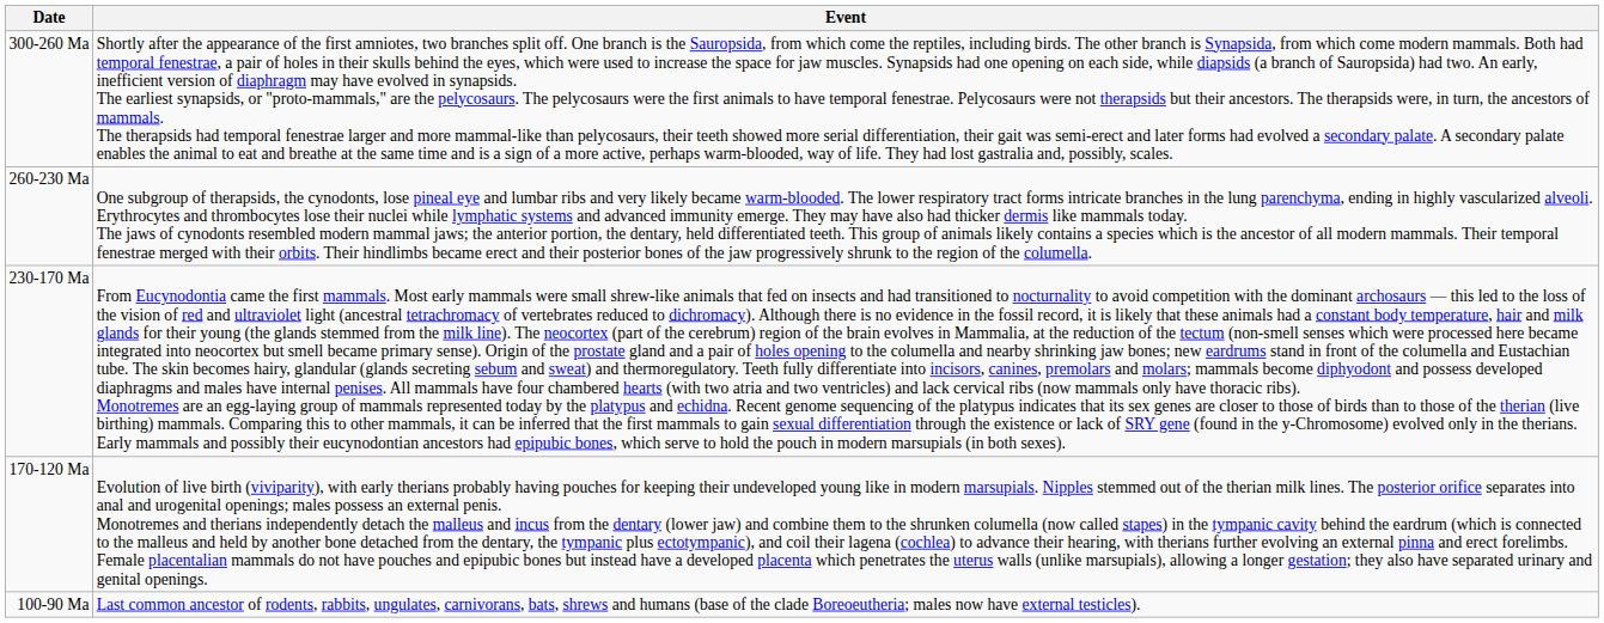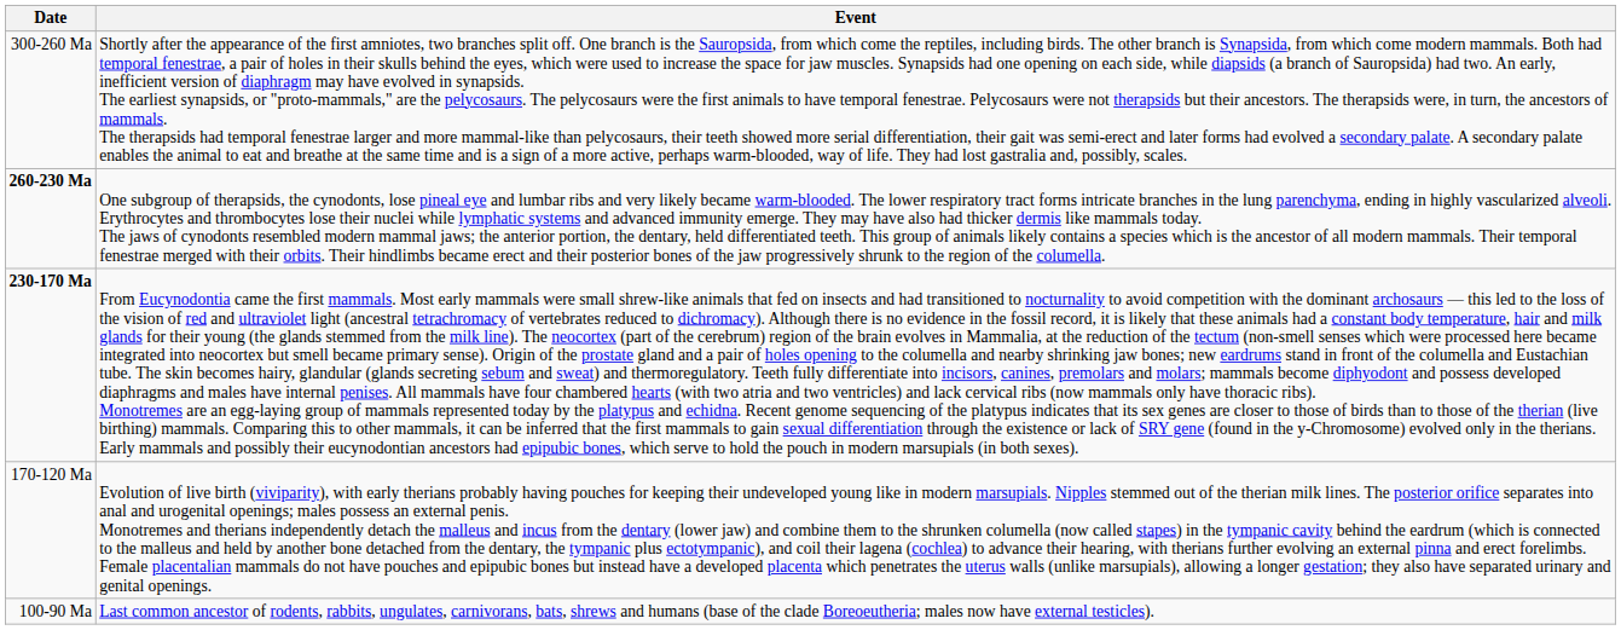260-230 Ma | Date: normal -> bold
230-170 Ma | Date: normal -> bold
